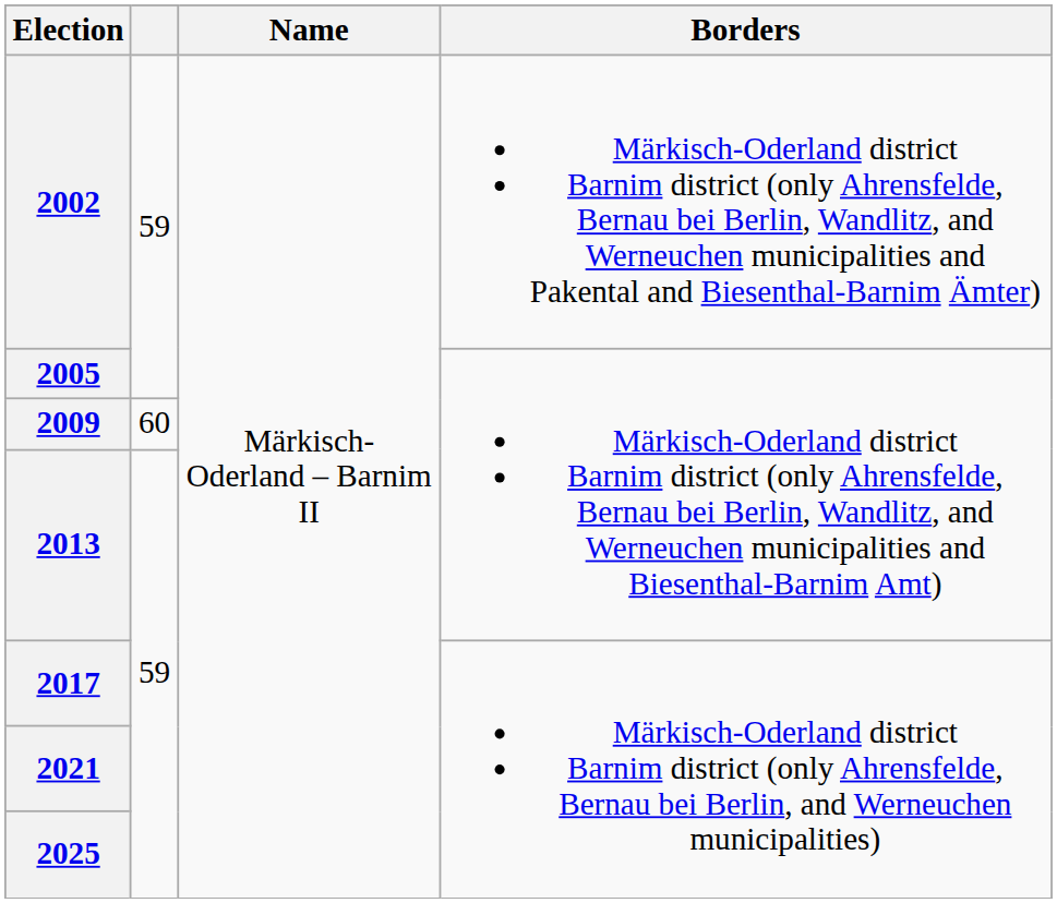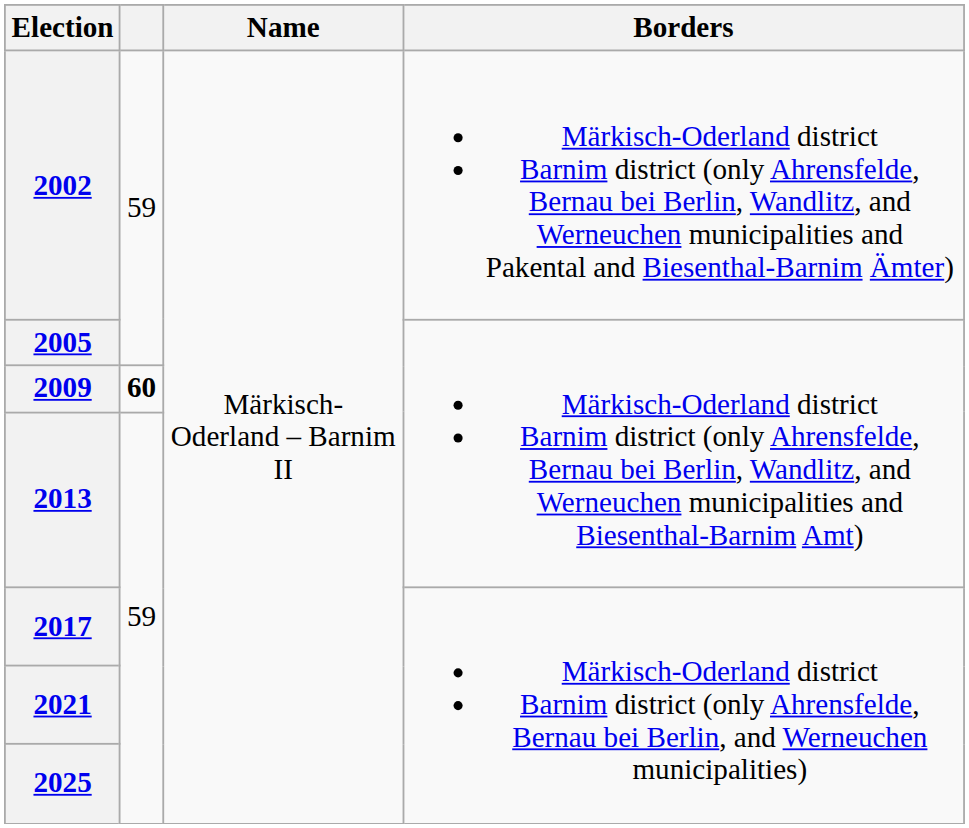2009 | column 2: normal -> bold
